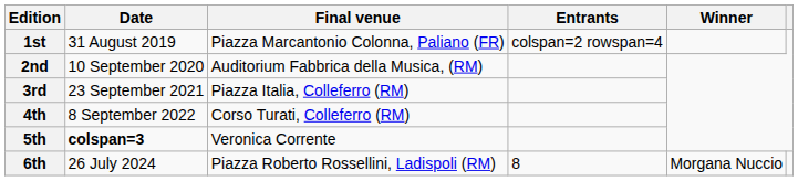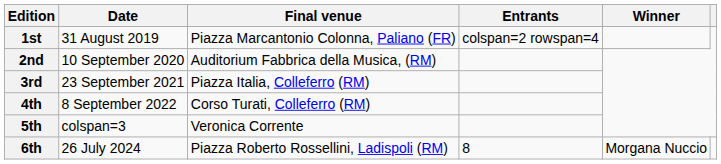5th | Date: bold -> normal
